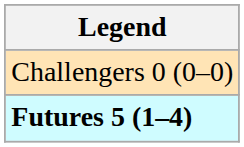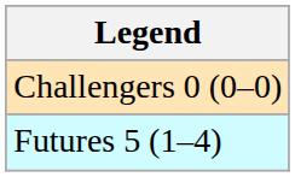row 3 | column 1: bold -> normal
